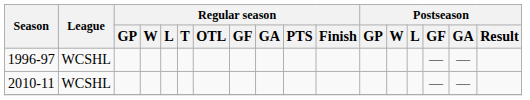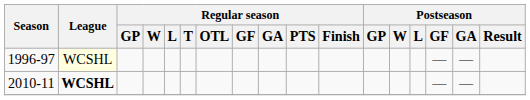1996-97 | League: no background -> lightyellow background
2010-11 | League: normal -> bold
